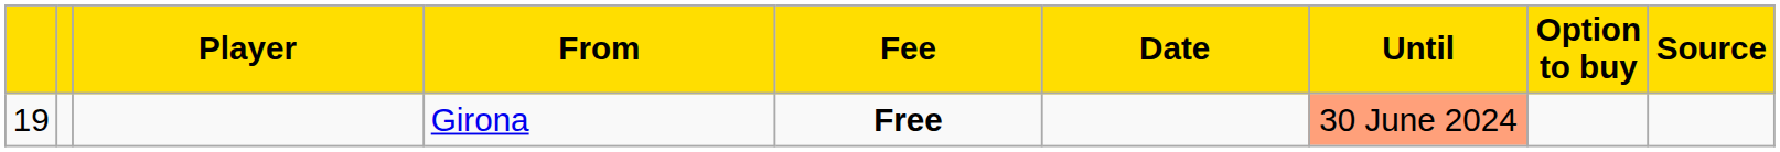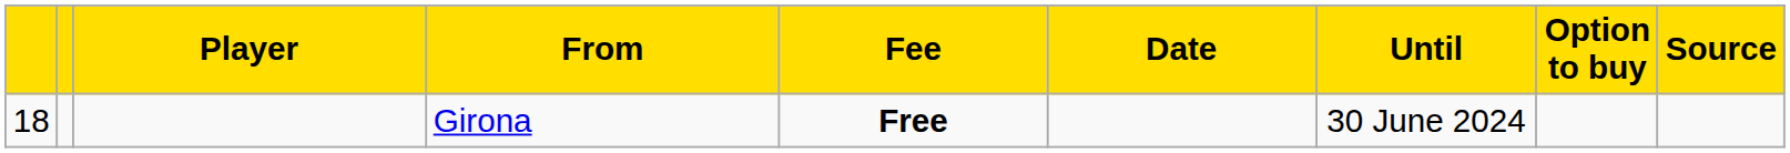Girona | column 1: 19 -> 18
Girona | Until: lightsalmon background -> no background
